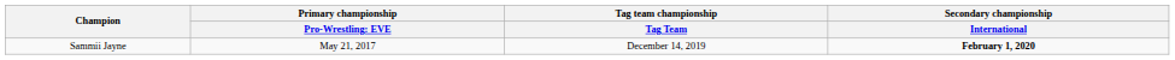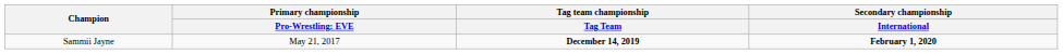Sammii Jayne | Tag team championship / Tag Team: normal -> bold
